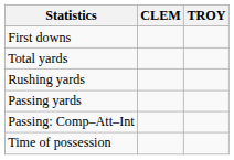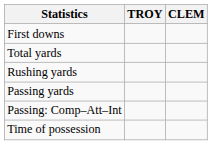columns swapped: TROY <-> CLEM
